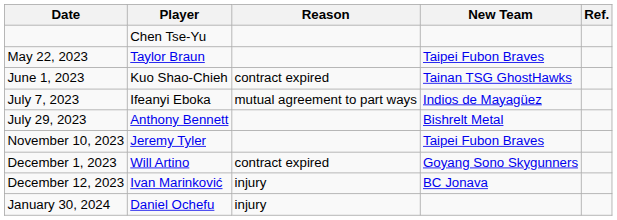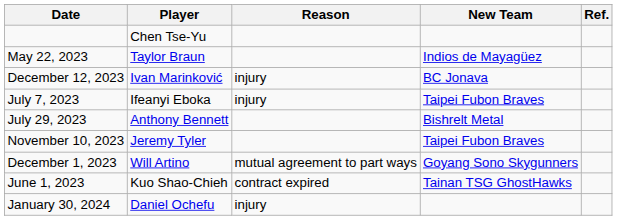May 22, 2023 | New Team: Taipei Fubon Braves -> Indios de Mayagüez
rows swapped: June 1, 2023 <-> December 12, 2023
July 7, 2023 | Reason: mutual agreement to part ways -> injury
July 7, 2023 | New Team: Indios de Mayagüez -> Taipei Fubon Braves
December 1, 2023 | Reason: contract expired -> mutual agreement to part ways
